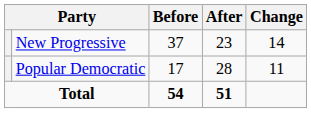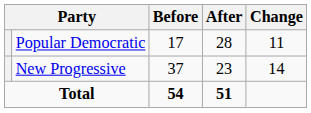rows swapped: Popular Democratic <-> New Progressive
